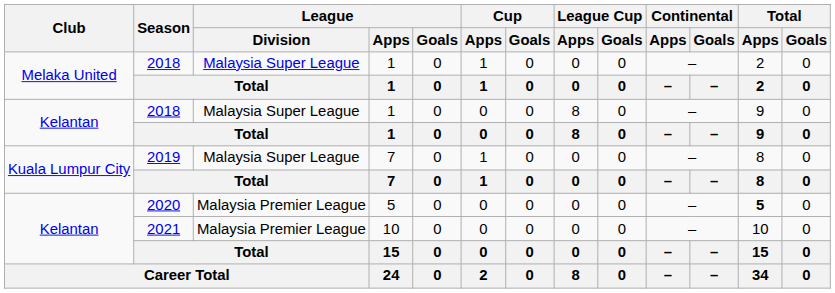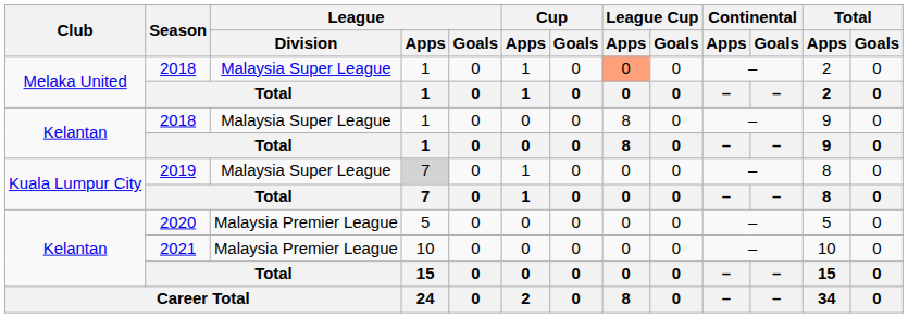Melaka United / 2018 | League Cup / Apps: no background -> lightsalmon background
2019 | League / Apps: no background -> lightgrey background
2020 | Total / Apps: bold -> normal
